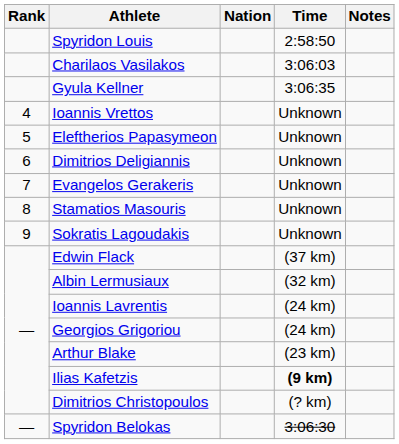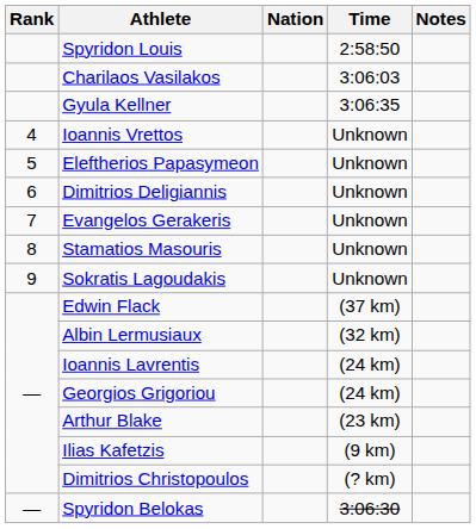Ilias Kafetzis | Time: bold -> normal
